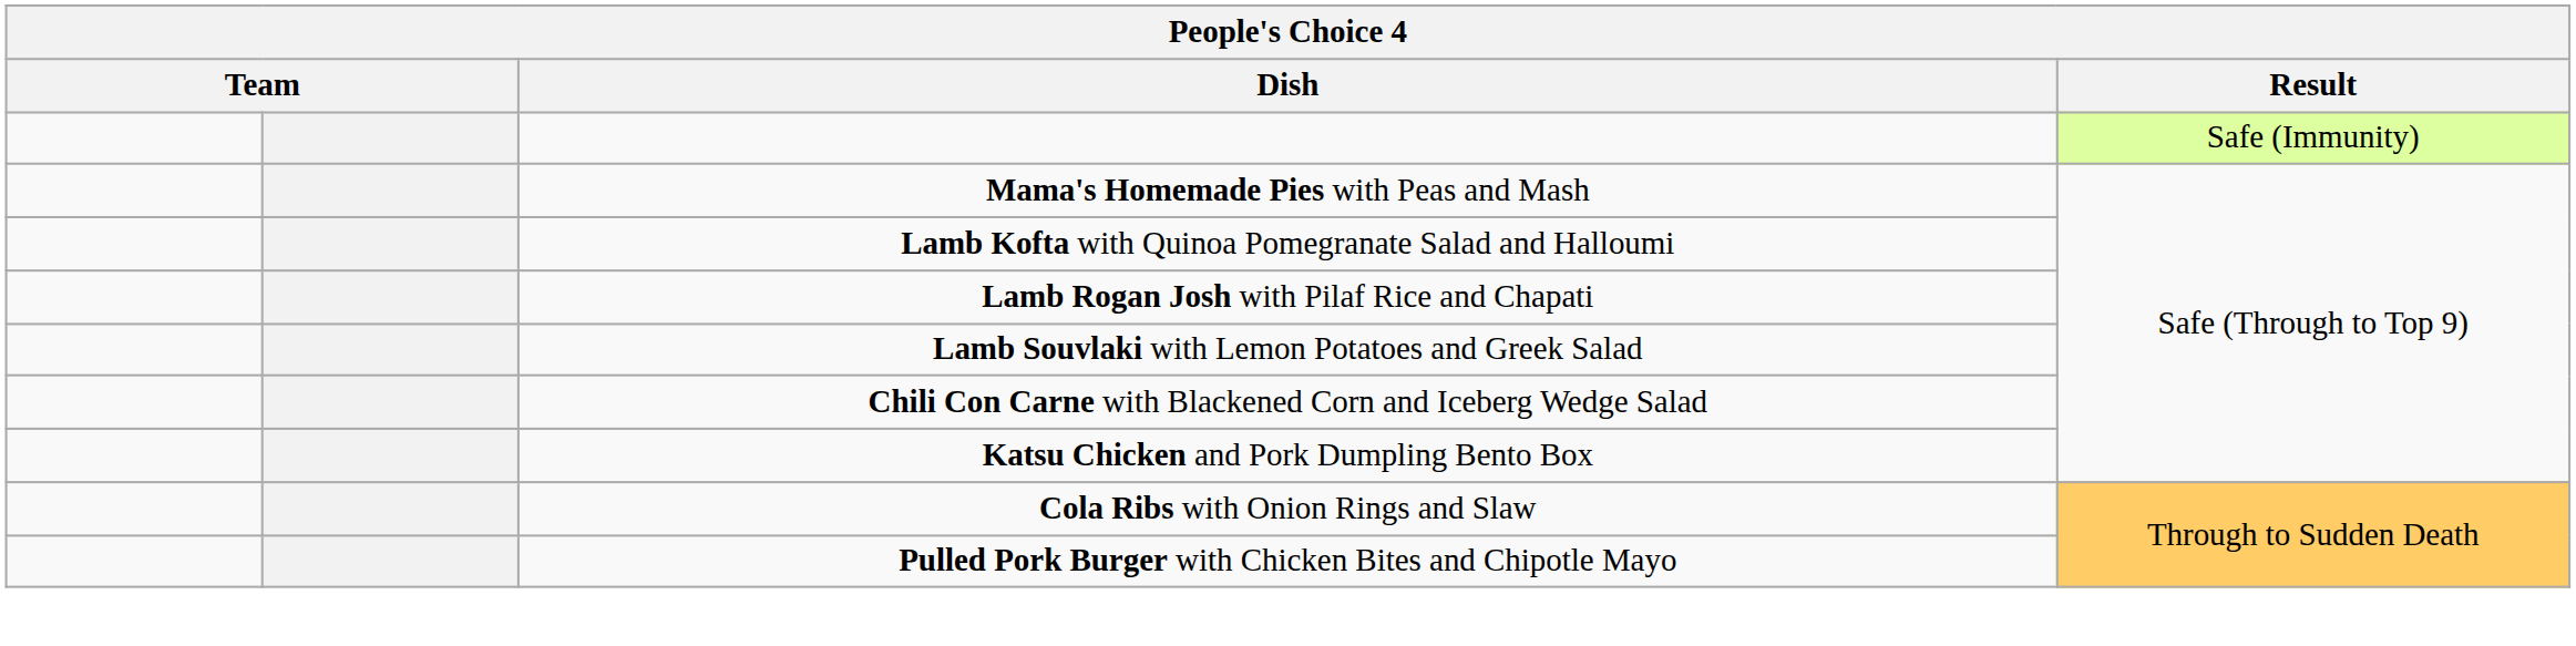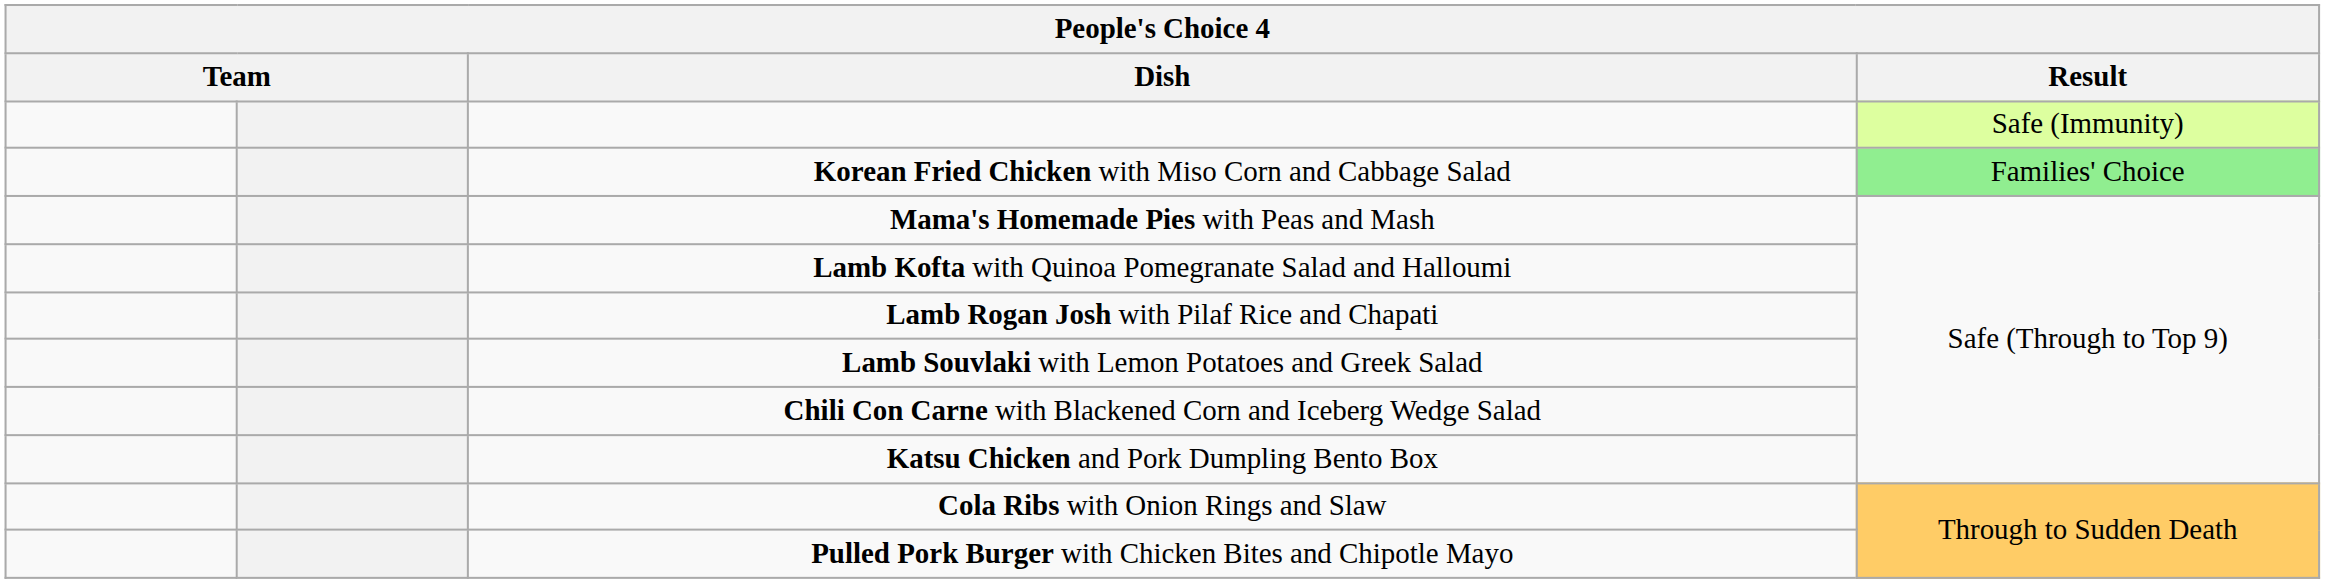+ row: Korean Fried Chicken with Miso Corn and Cabbage Salad | Families' Choice
